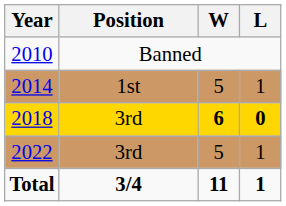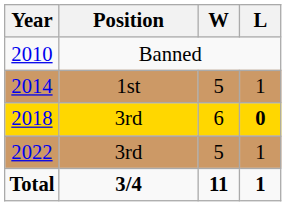2018 | W: bold -> normal
